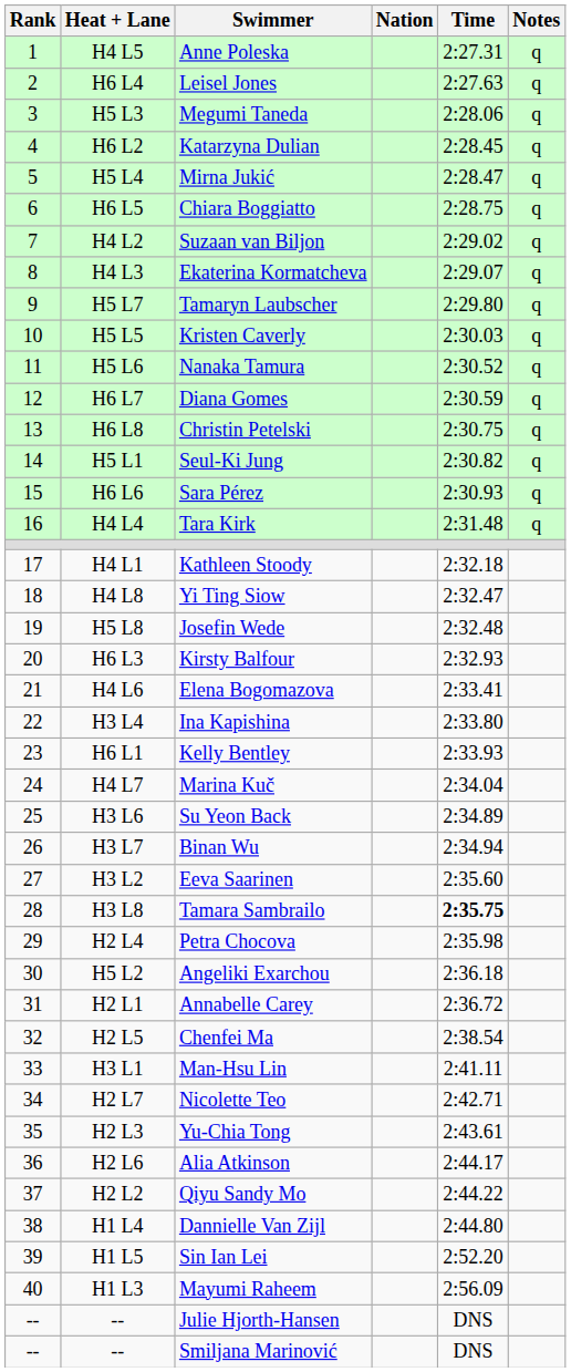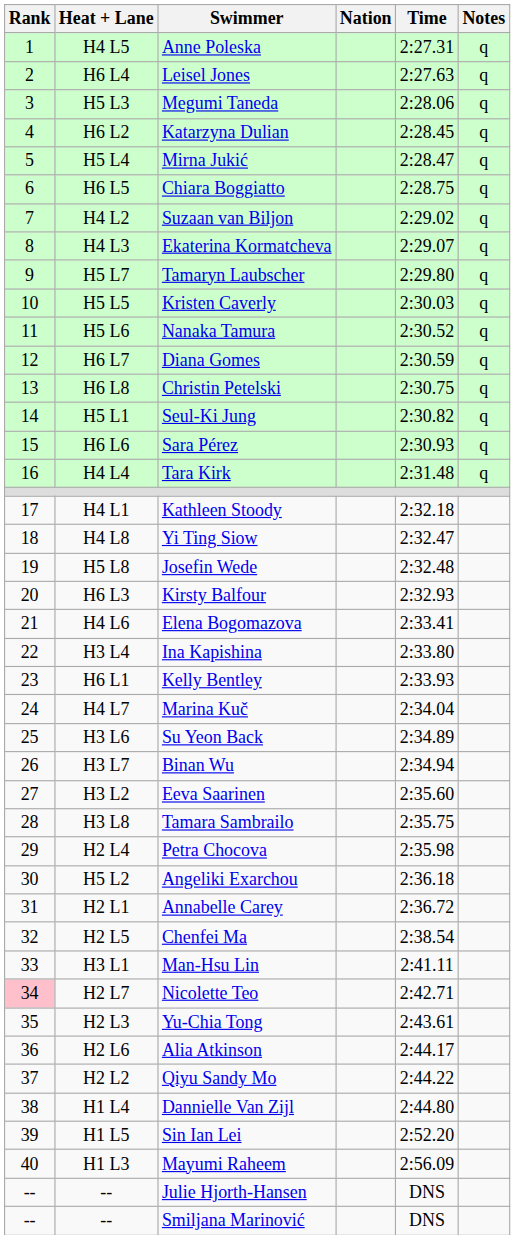Tamara Sambrailo | Time: bold -> normal
Nicolette Teo | Rank: no background -> pink background
